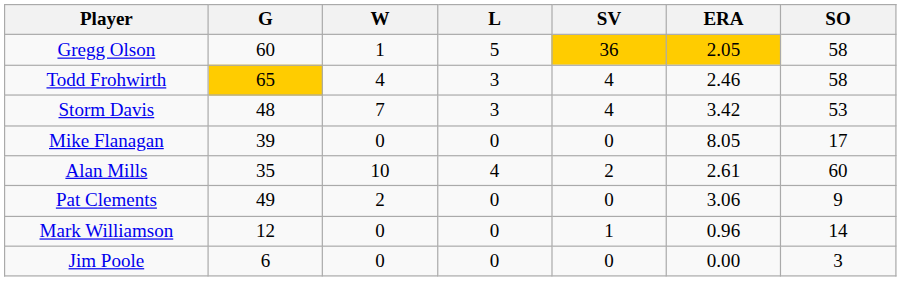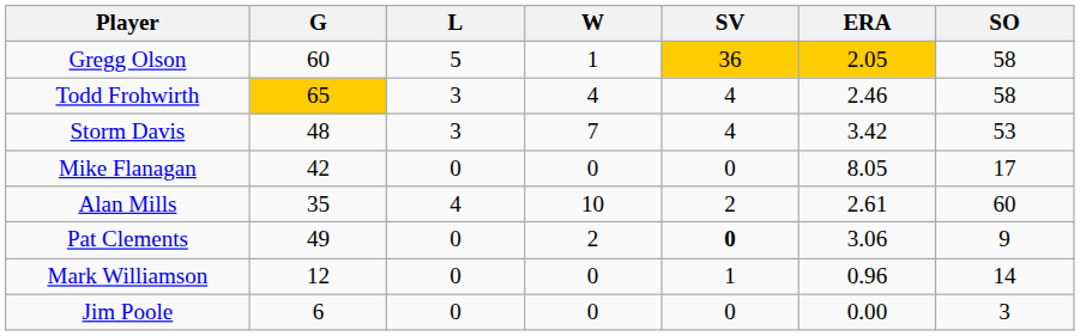columns swapped: W <-> L
Mike Flanagan | G: 39 -> 42
Pat Clements | SV: normal -> bold
